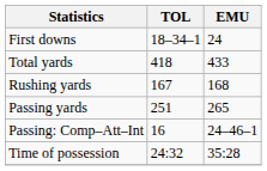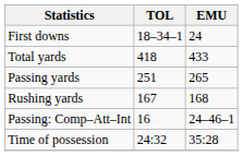rows swapped: Rushing yards <-> Passing yards
